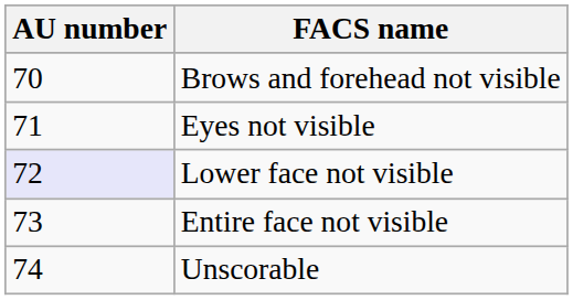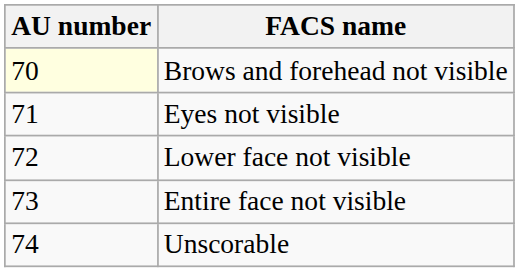Brows and forehead not visible | AU number: no background -> lightyellow background
Lower face not visible | AU number: lavender background -> no background
